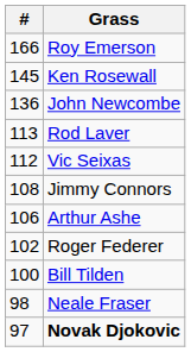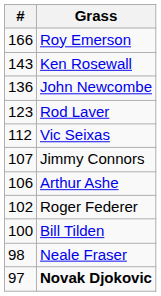Ken Rosewall | #: 145 -> 143
Rod Laver | #: 113 -> 123
Jimmy Connors | #: 108 -> 107
